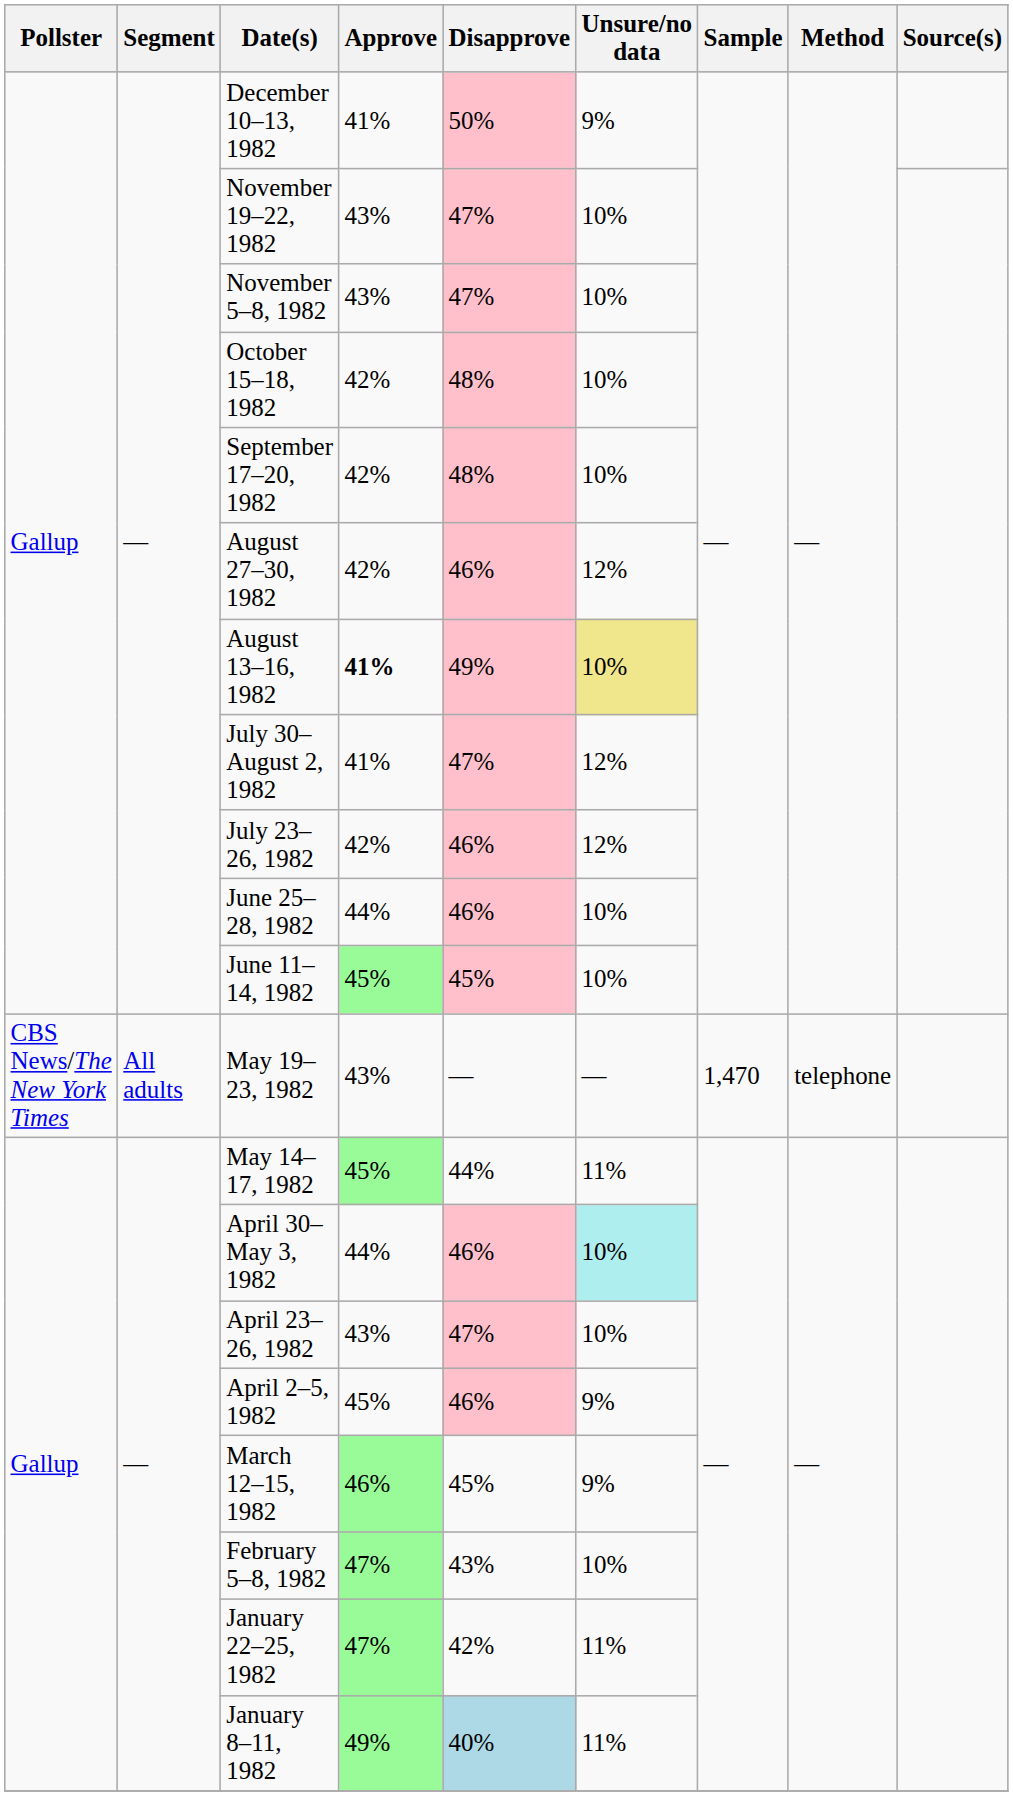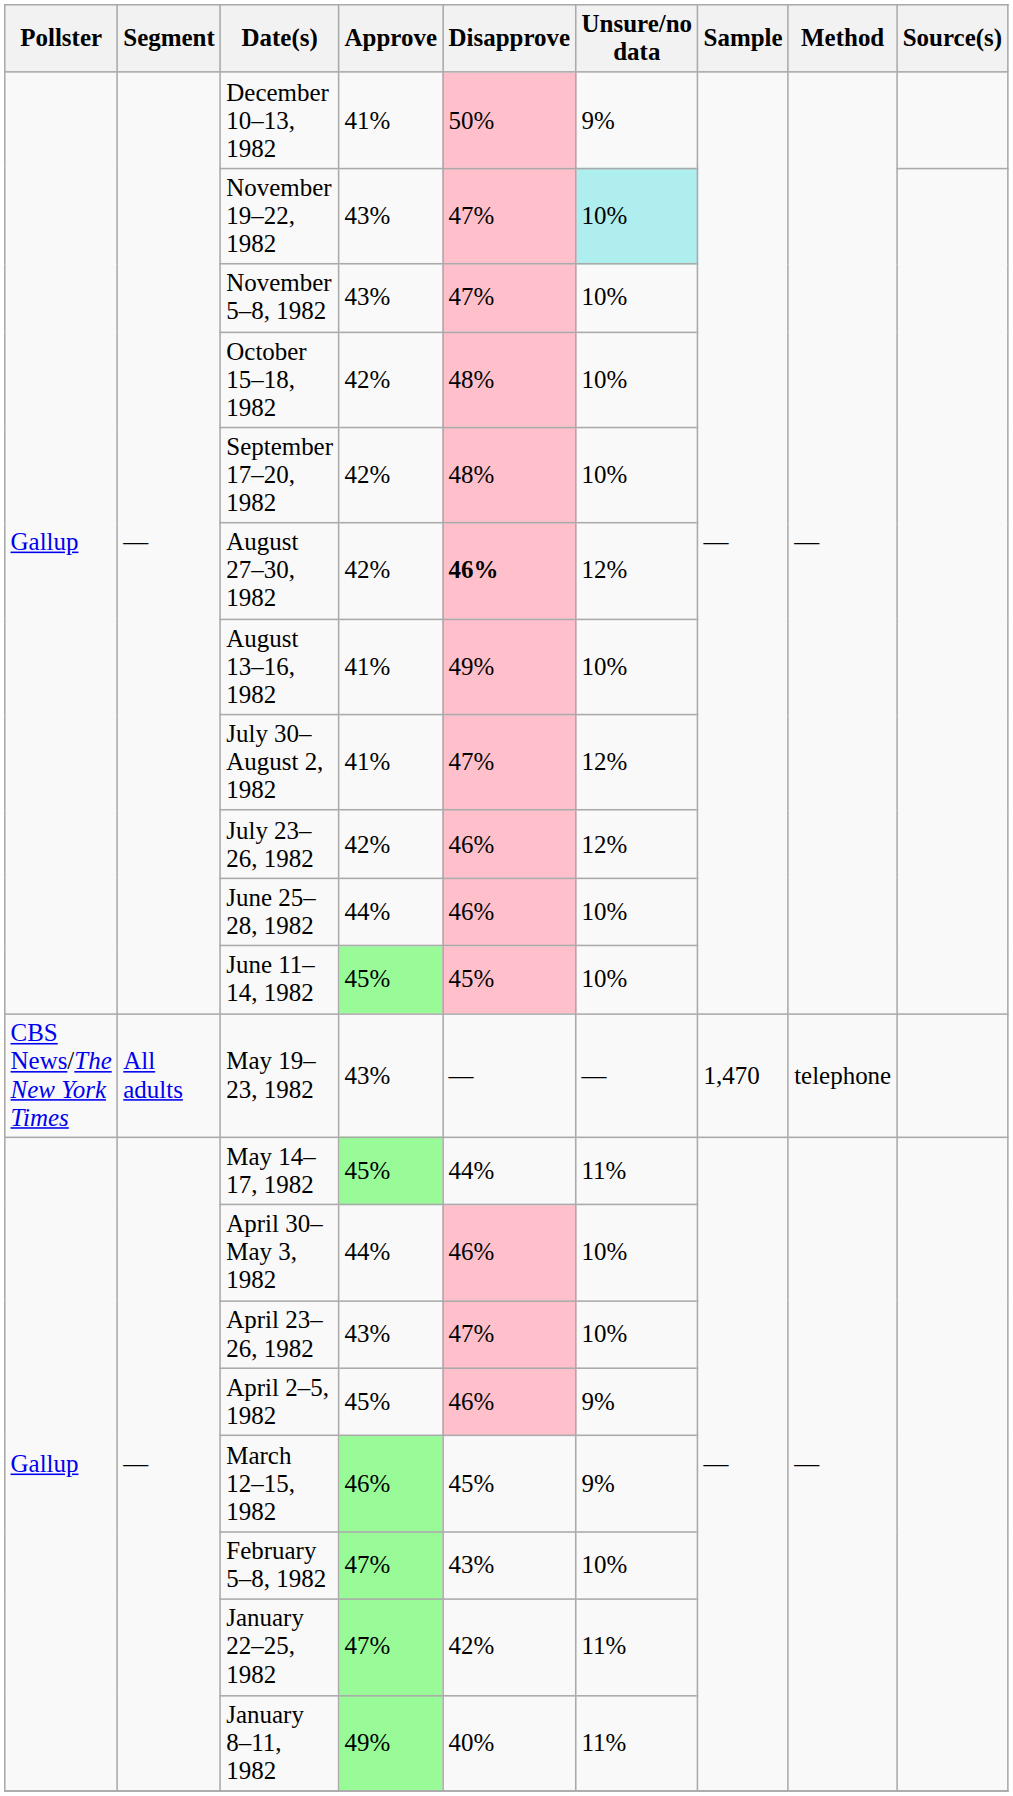November 19–22, 1982 | Unsure/no data: no background -> paleturquoise background
August 27–30, 1982 | Disapprove: normal -> bold
August 13–16, 1982 | Approve: bold -> normal
August 13–16, 1982 | Unsure/no data: khaki background -> no background
April 30–May 3, 1982 | Unsure/no data: paleturquoise background -> no background
January 8–11, 1982 | Disapprove: lightblue background -> no background
